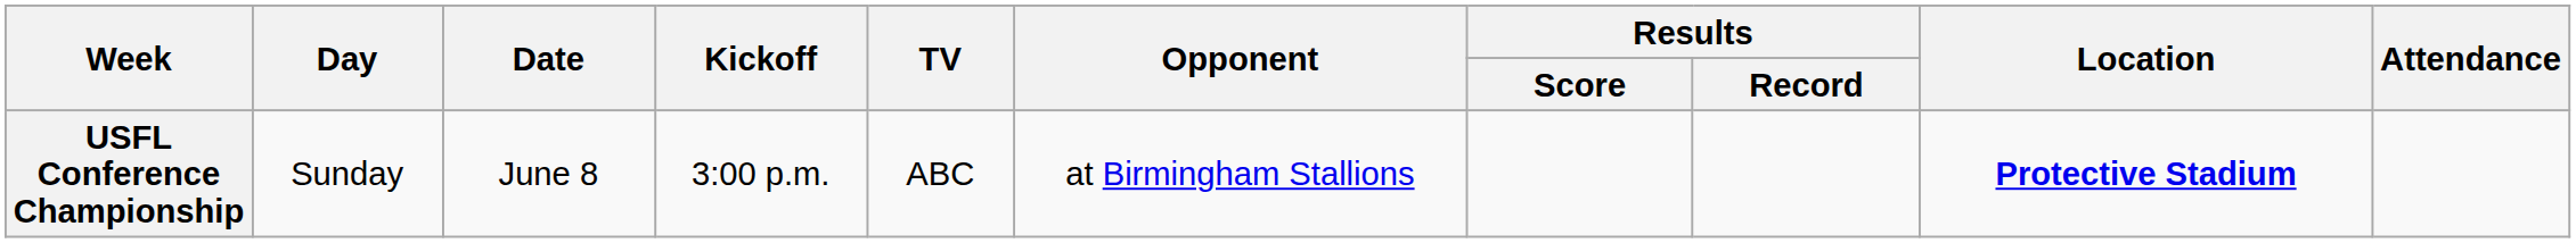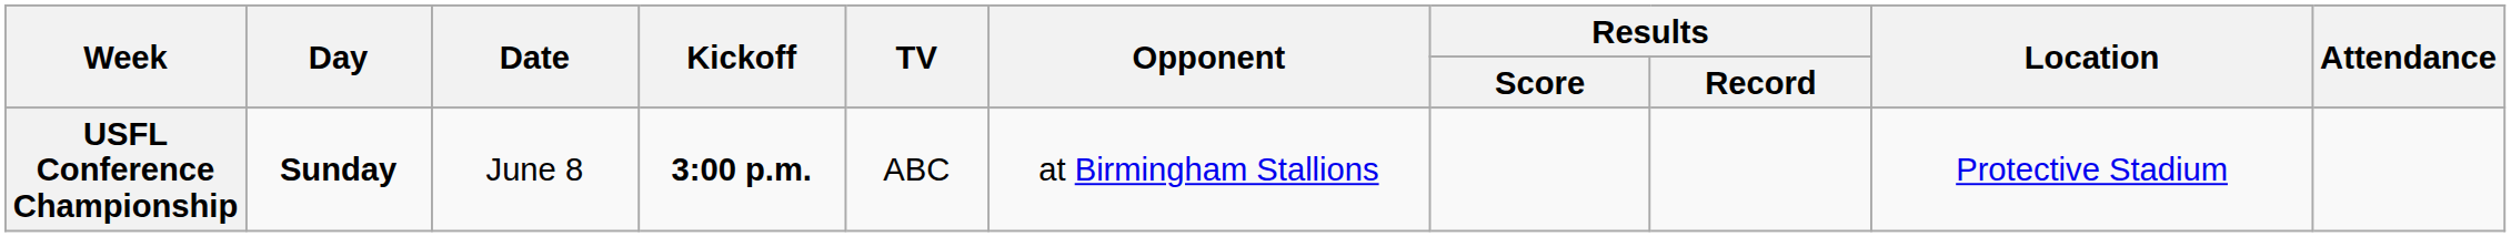USFL Conference Championship | Day: normal -> bold
USFL Conference Championship | Kickoff: normal -> bold
USFL Conference Championship | Location: bold -> normal
